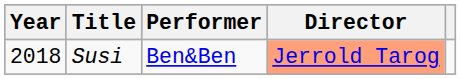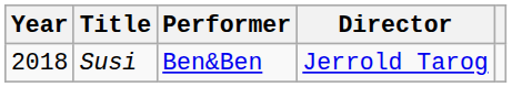Susi | Director: lightsalmon background -> no background
